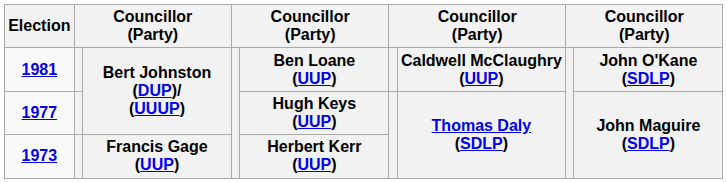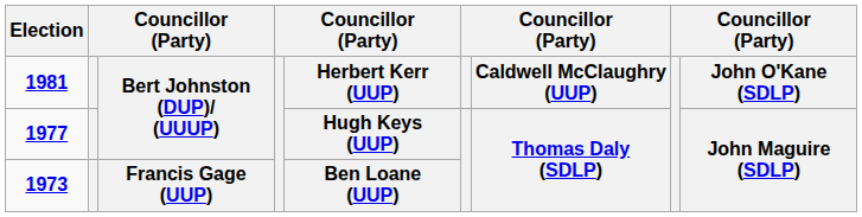1981 | column 5: Ben Loane (UUP) -> Herbert Kerr (UUP)
1973 | column 5: Herbert Kerr (UUP) -> Ben Loane (UUP)
